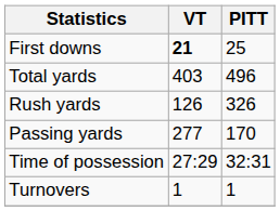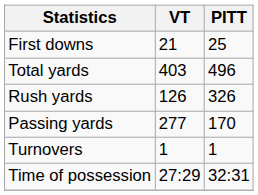First downs | VT: bold -> normal
rows swapped: Turnovers <-> Time of possession
